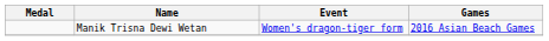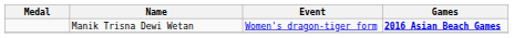Manik Trisna Dewi Wetan | Games: normal -> bold
